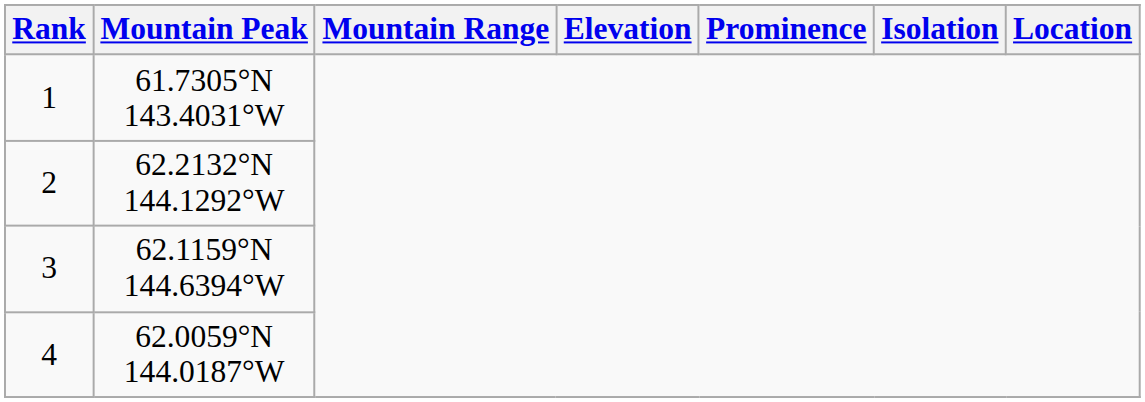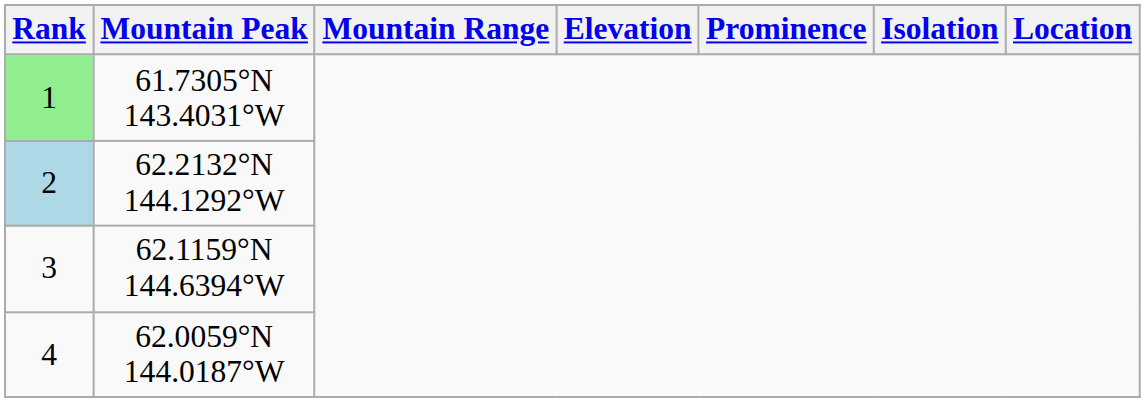61.7305°N 143.4031°W | Rank: no background -> lightgreen background
62.2132°N 144.1292°W | Rank: no background -> lightblue background
